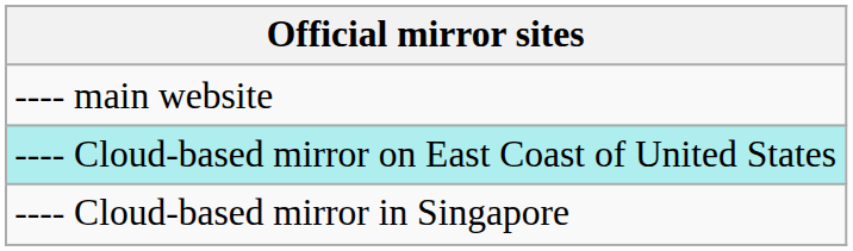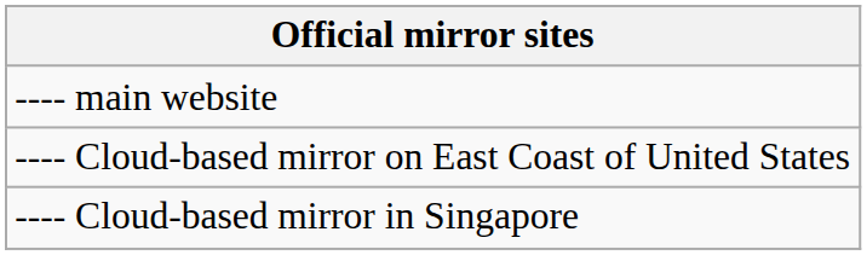row 3 | column 1: paleturquoise background -> no background
